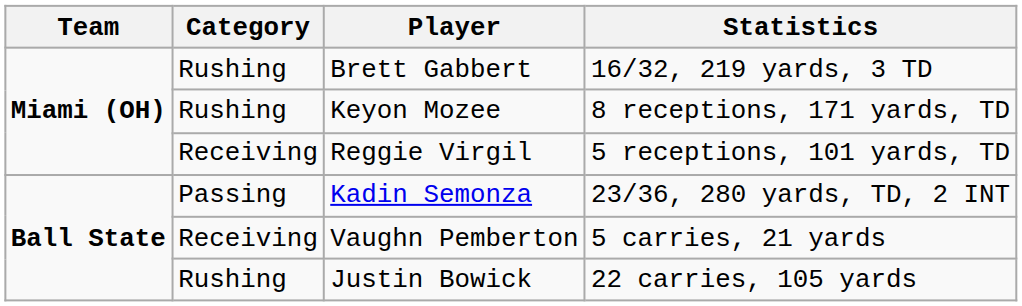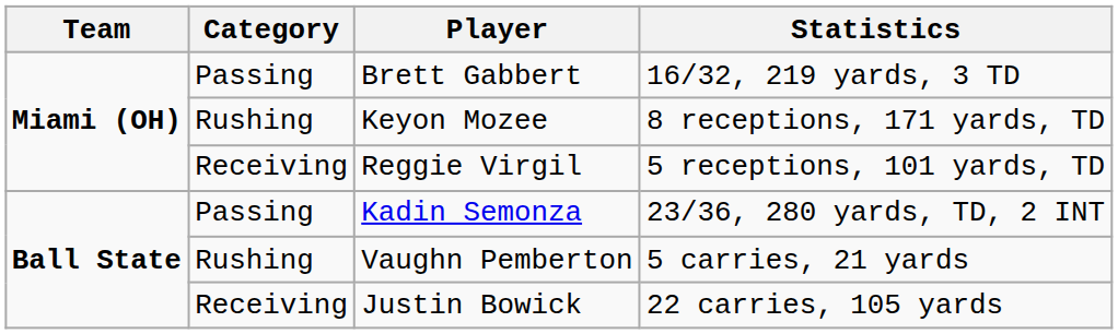Brett Gabbert | Category: Rushing -> Passing
Vaughn Pemberton | Category: Receiving -> Rushing
Justin Bowick | Category: Rushing -> Receiving
